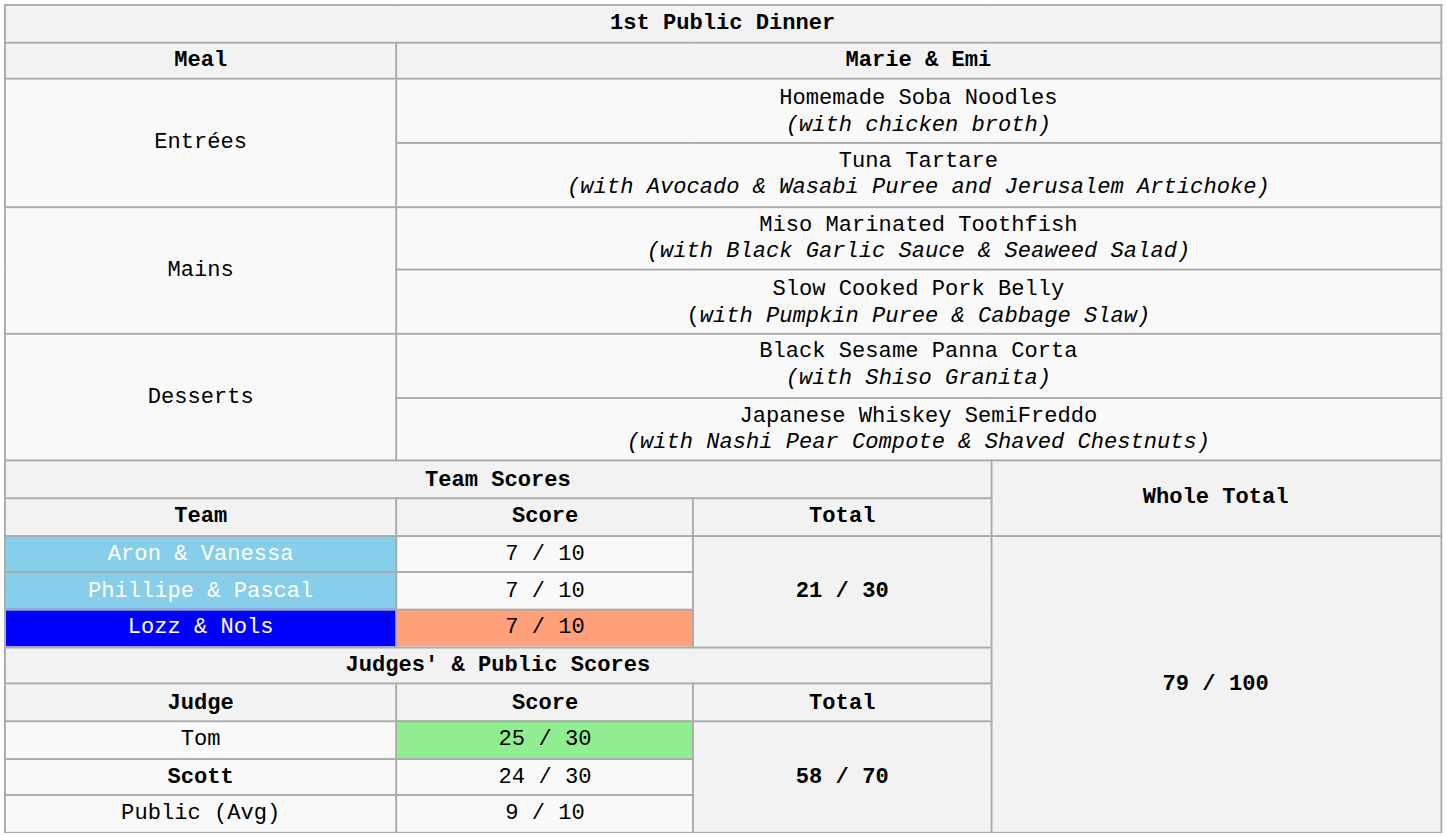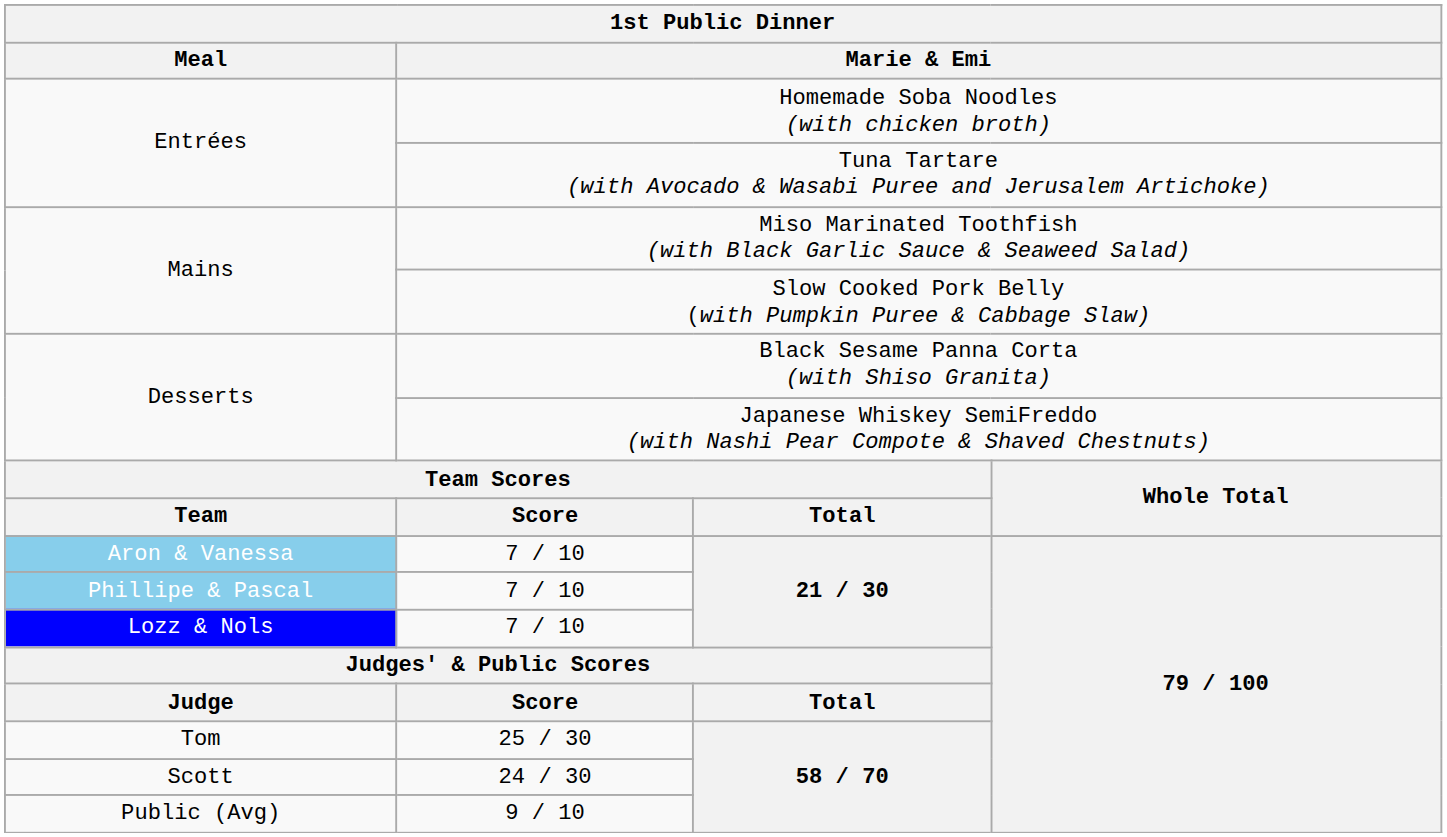Lozz & Nols / 7 / 10 | column 2: lightsalmon background -> no background
25 / 30 | column 2: lightgreen background -> no background
24 / 30 | Meal: bold -> normal
